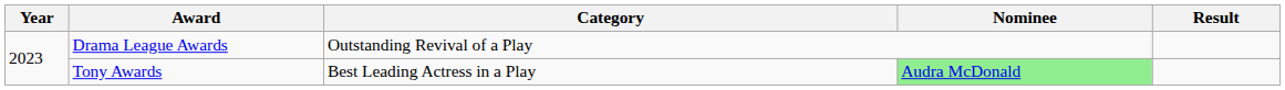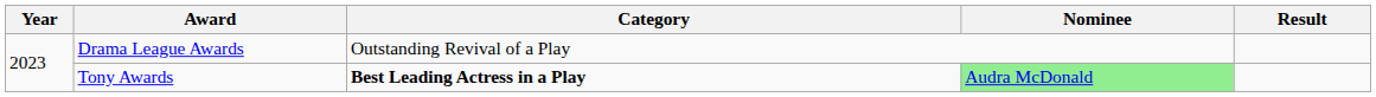Tony Awards | Category: normal -> bold
